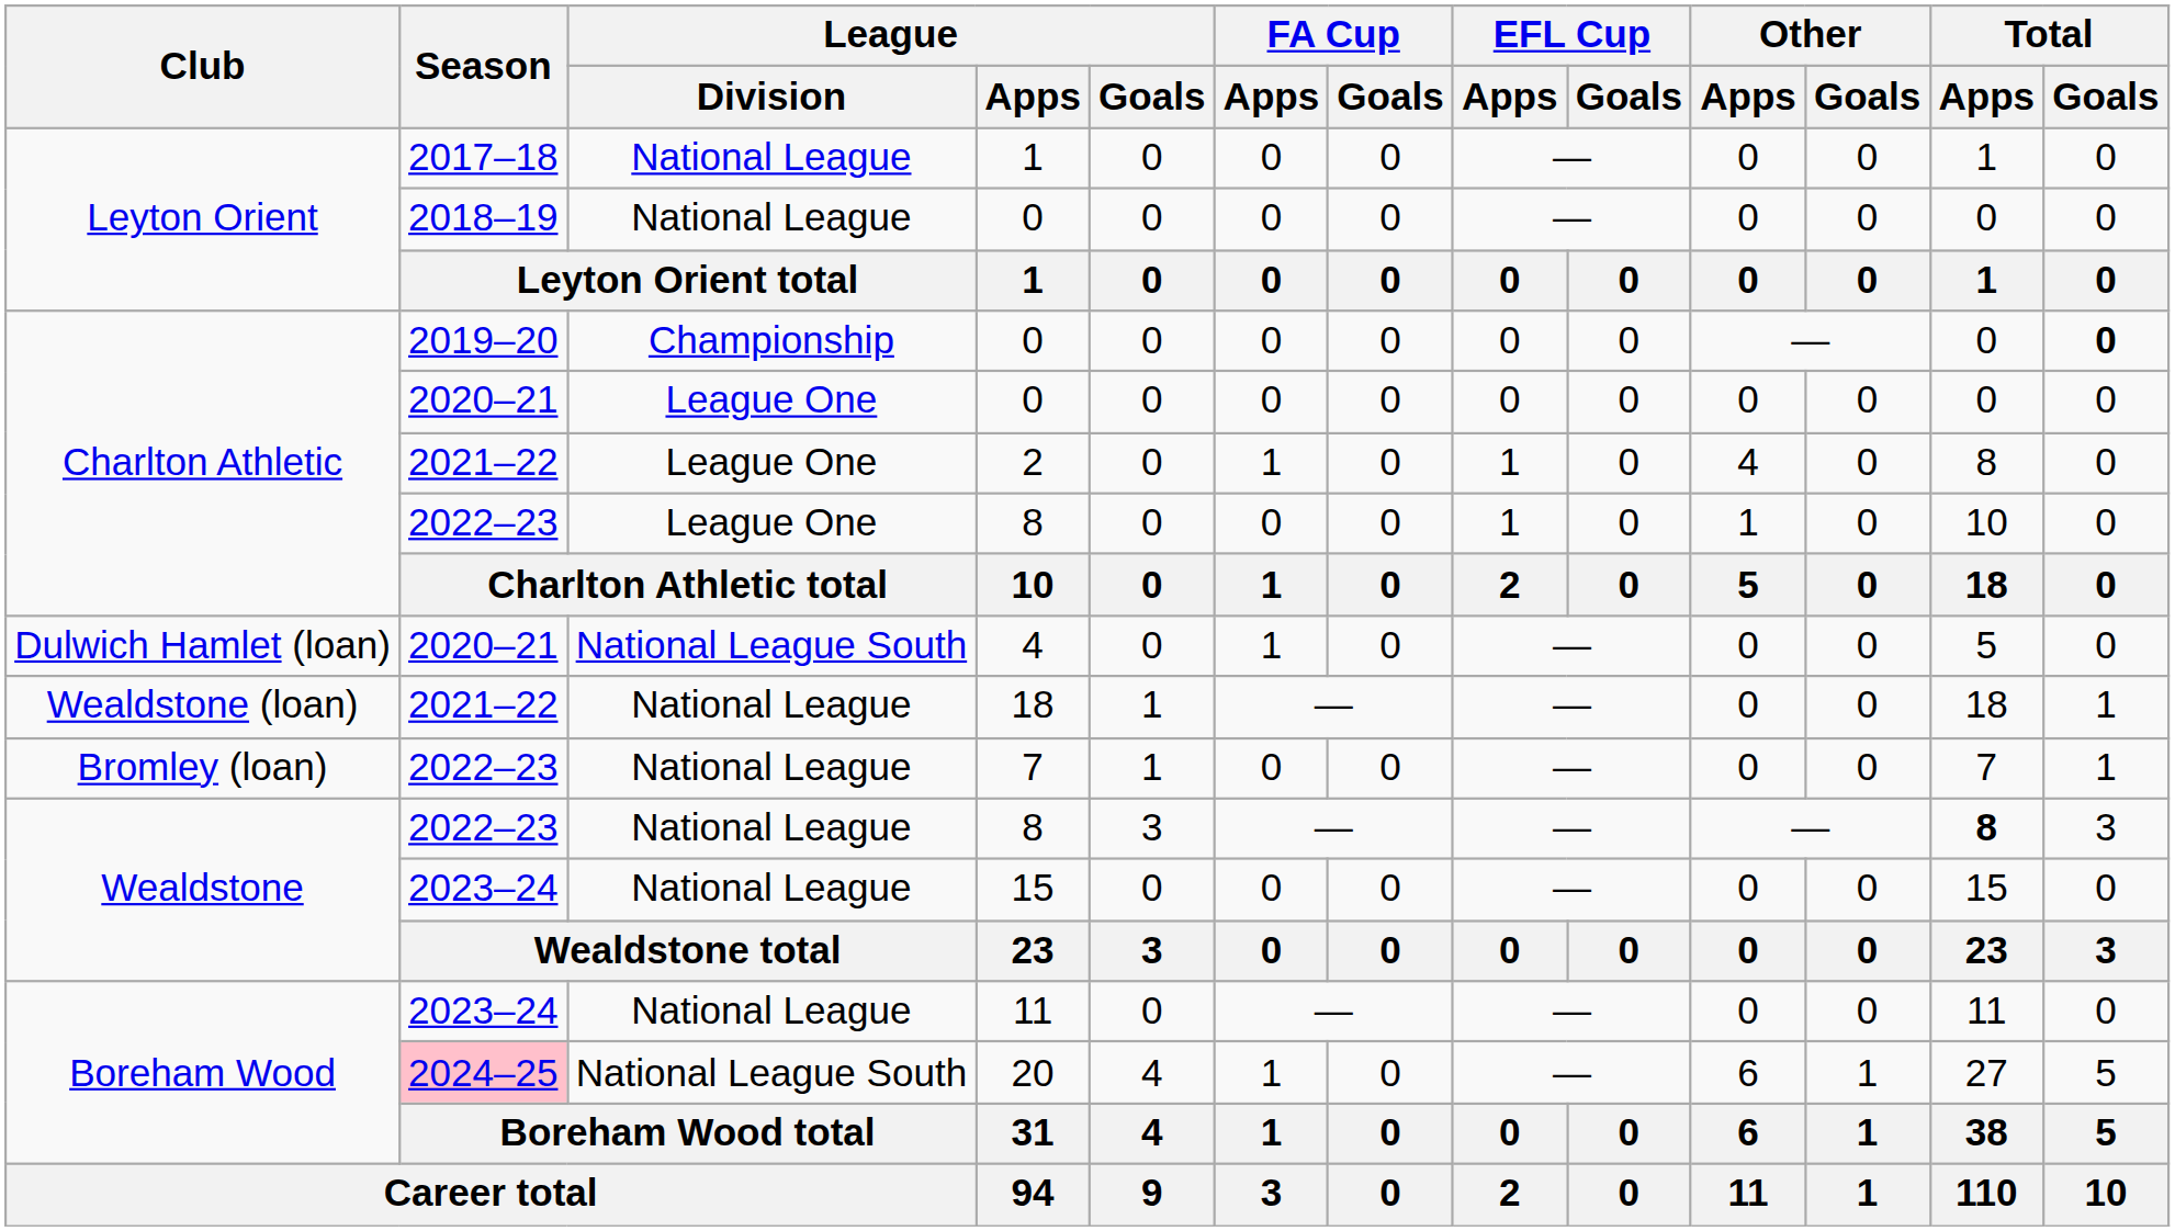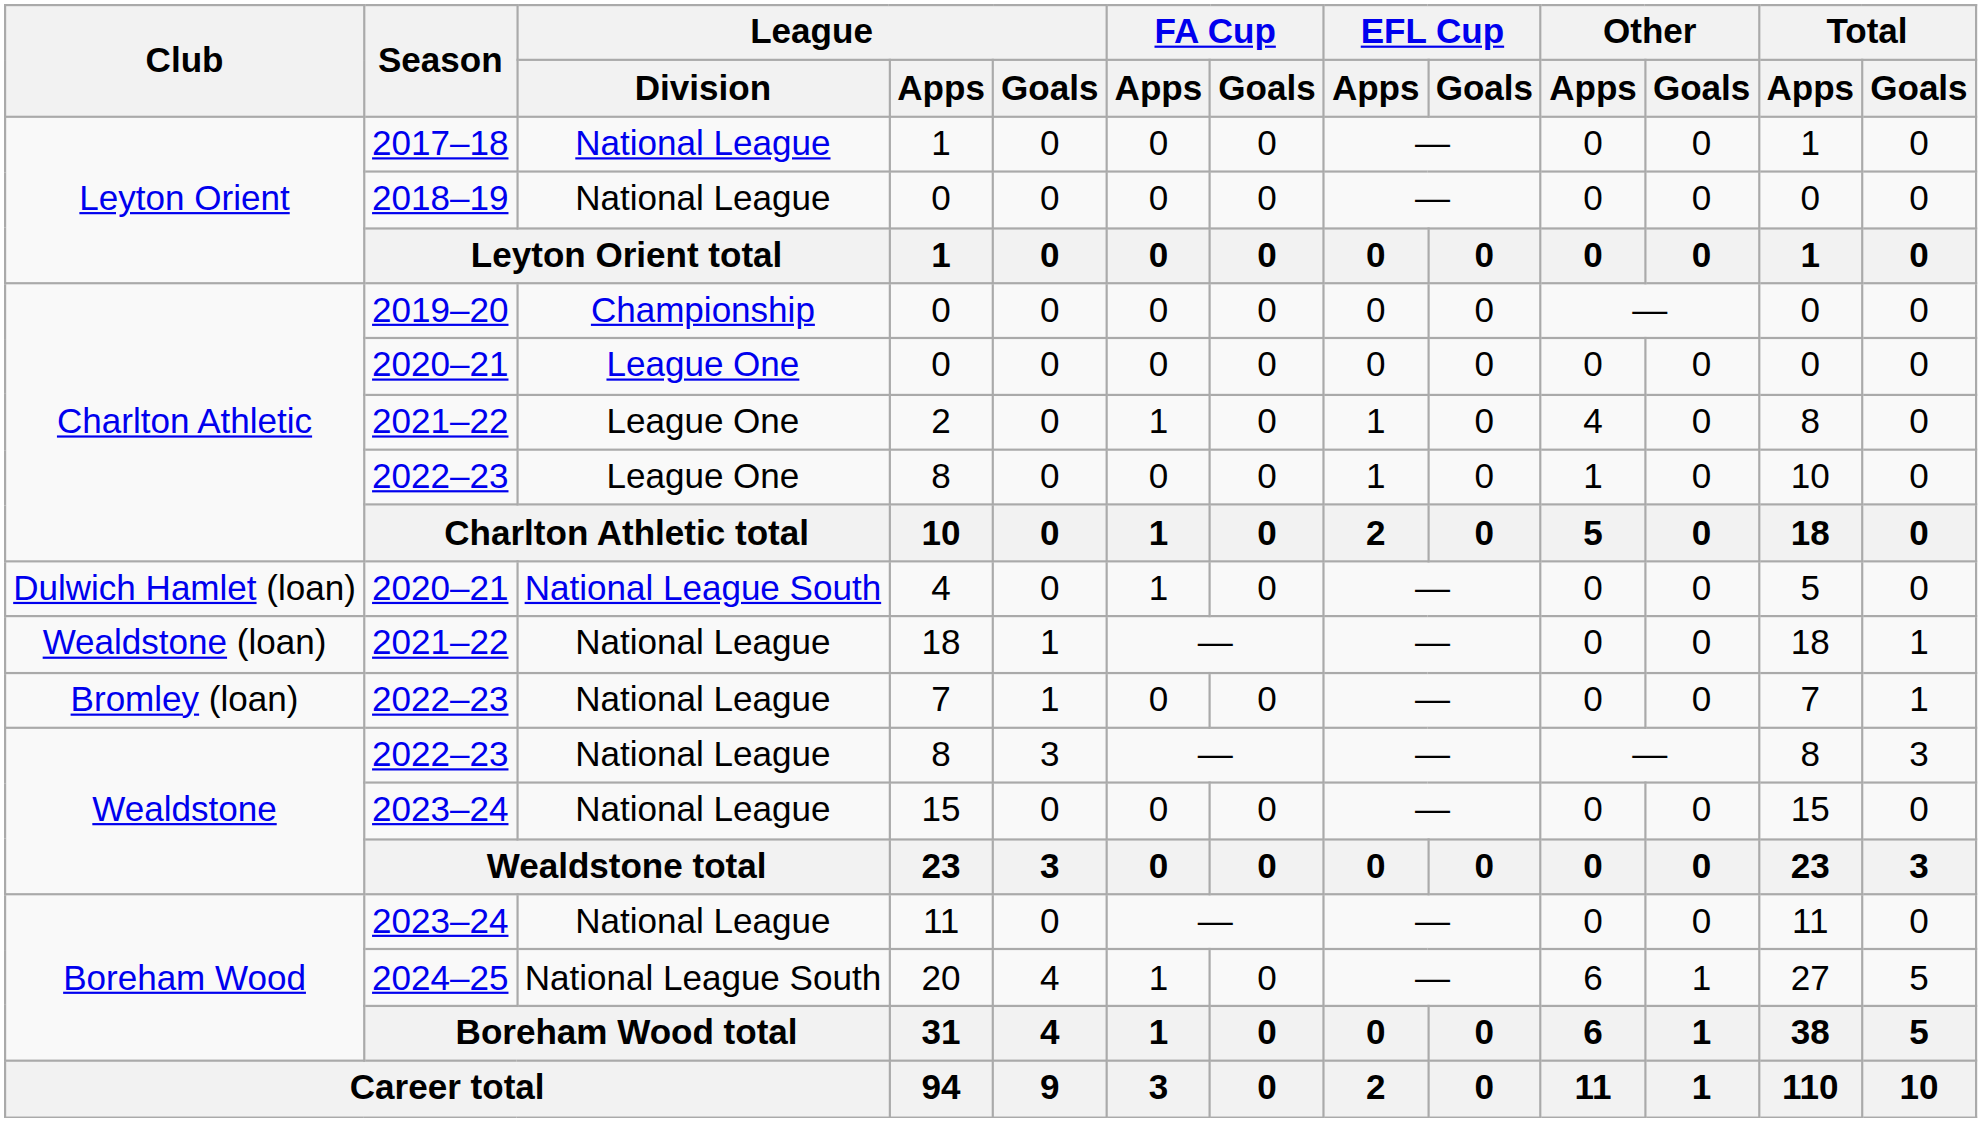Championship / 0 | Total / Goals: bold -> normal
National League / 8 | Total / Apps: bold -> normal
20 | Season: pink background -> no background
